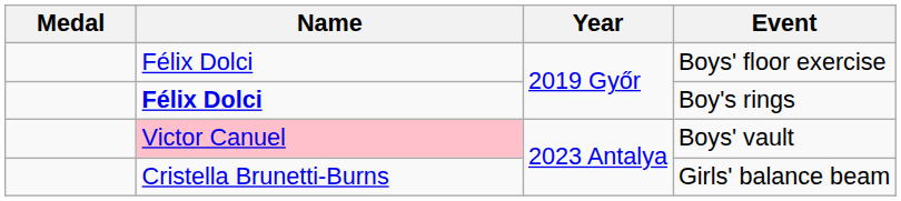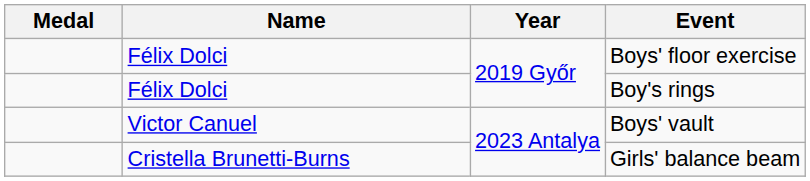Boy's rings | Name: bold -> normal
Boys' vault | Name: pink background -> no background
